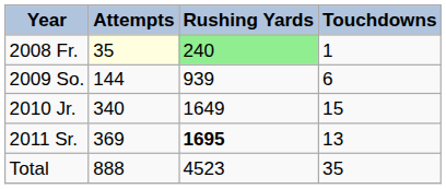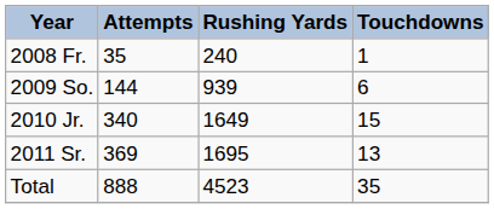2008 Fr. | Attempts: lightyellow background -> no background
2008 Fr. | Rushing Yards: lightgreen background -> no background
2011 Sr. | Rushing Yards: bold -> normal
